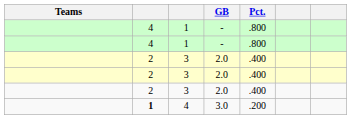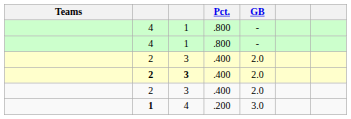columns swapped: Pct. <-> GB
row 5 | column 2: normal -> bold
row 5 | column 3: normal -> bold
